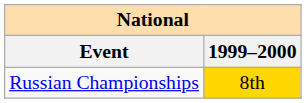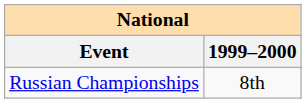Russian Championships | 1999–2000: gold background -> no background
